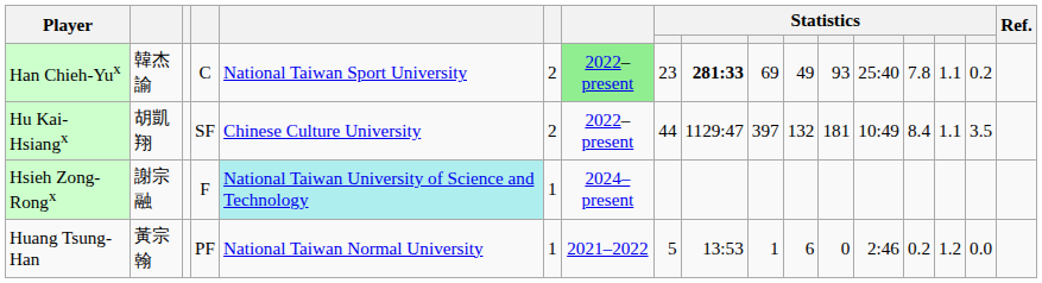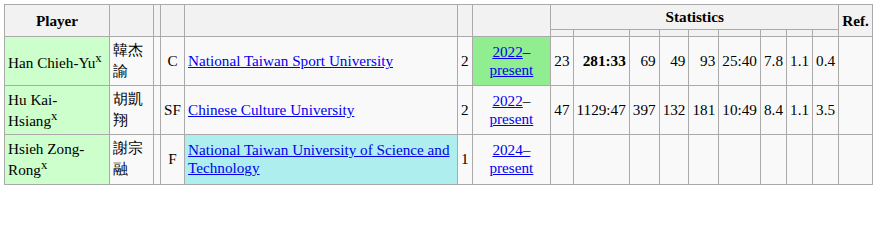Han Chieh-Yux | column 16: 0.2 -> 0.4
Hu Kai-Hsiangx | column 8: 44 -> 47
- row: Huang Tsung-Han | 黃宗翰 | PF | National Taiwan Normal University | 1 | 2021–2022 | 5 | 13:53 | 1 | 6 | 0 | 2:46 | 0.2 | 1.2 | 0.0
